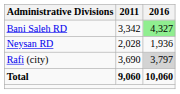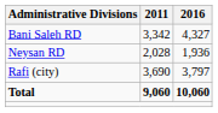Bani Saleh RD | 2016: lightgreen background -> no background
Rafi (city) | 2016: lightgrey background -> no background
